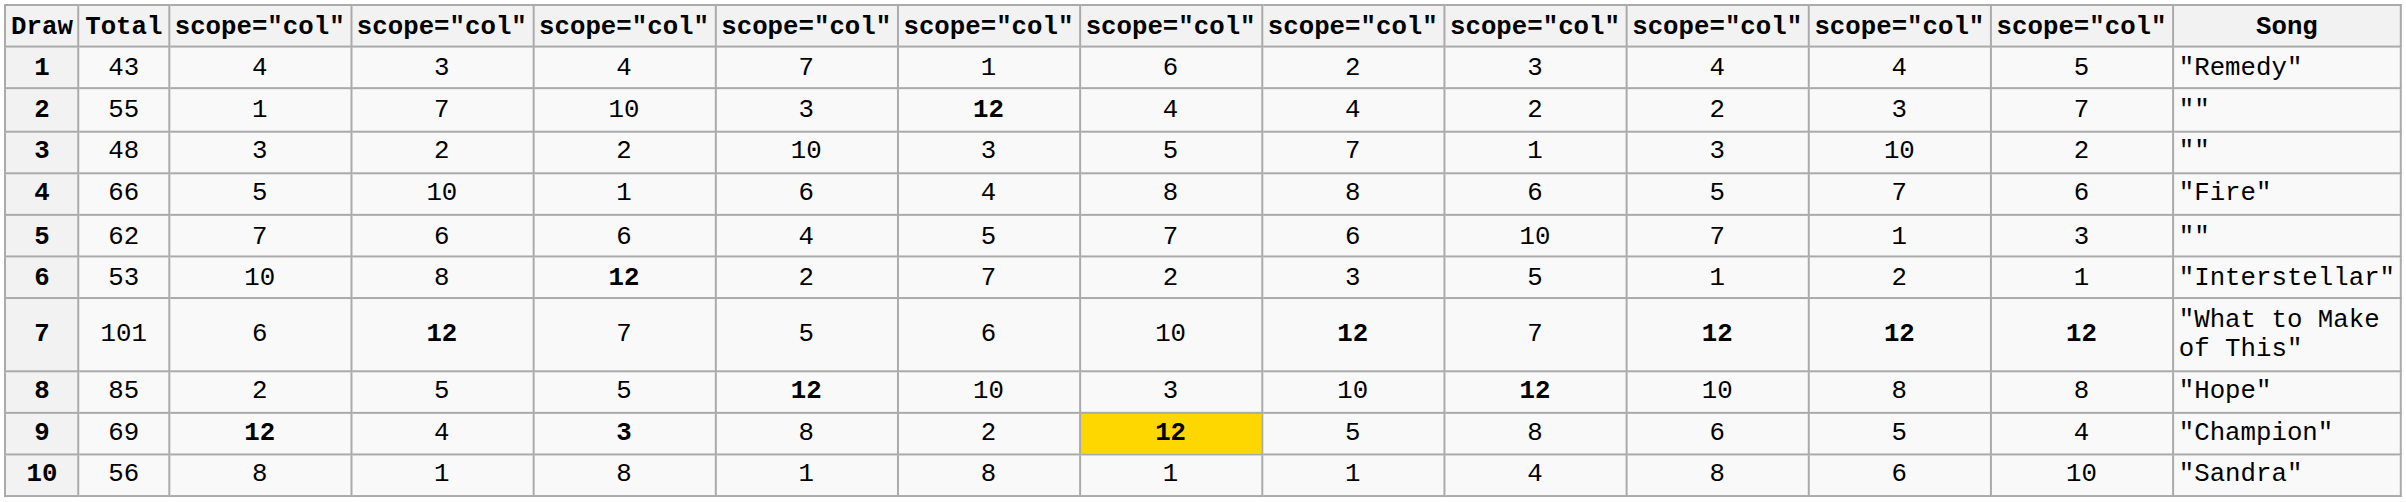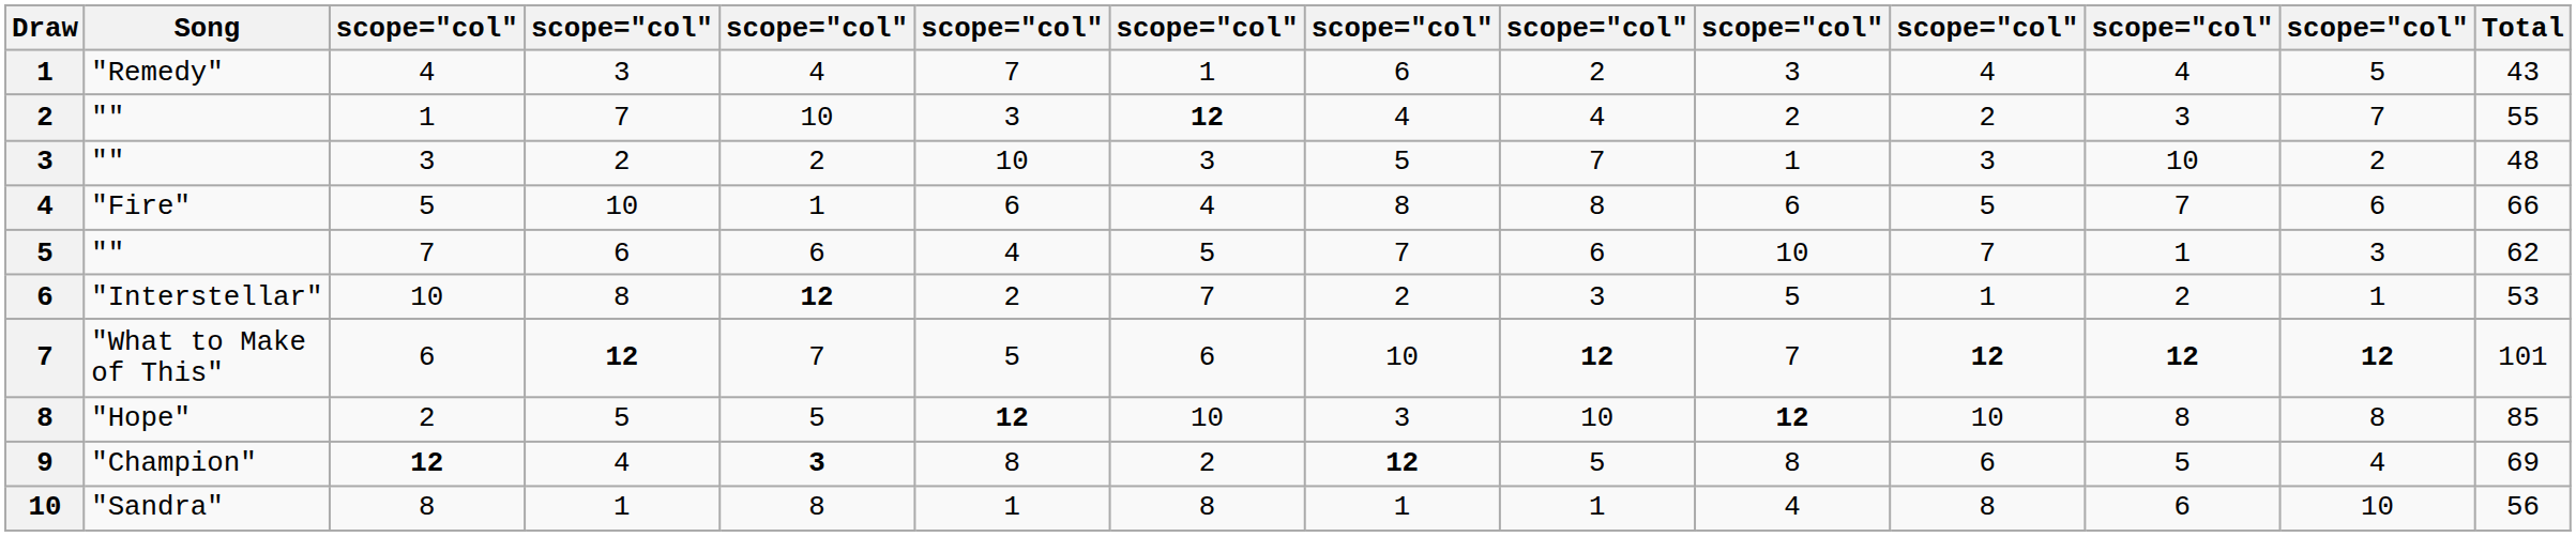columns swapped: Song <-> Total
9 | column 8: gold background -> no background
